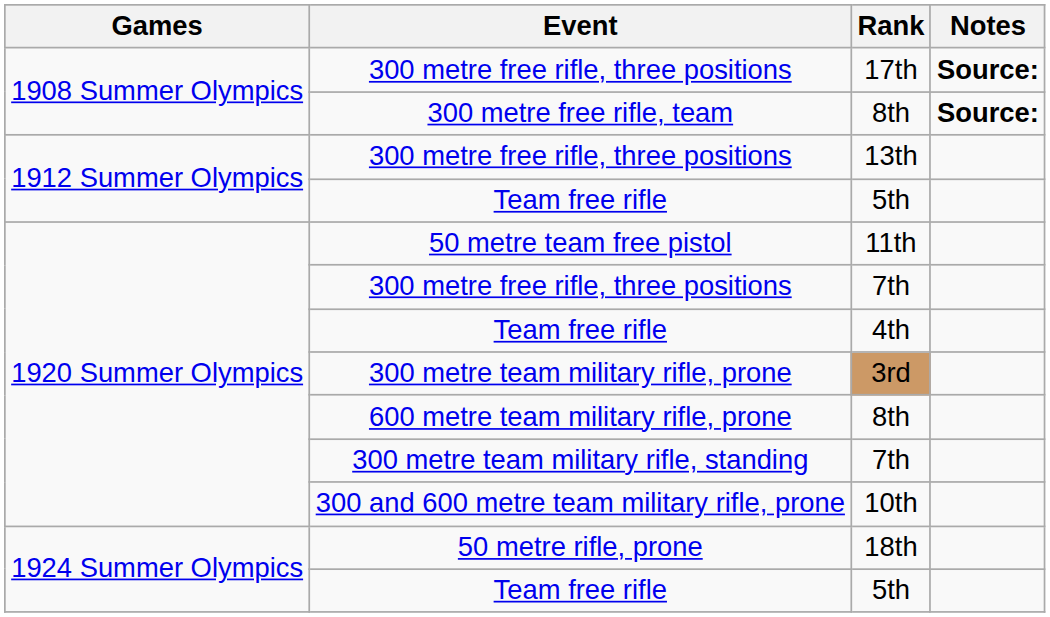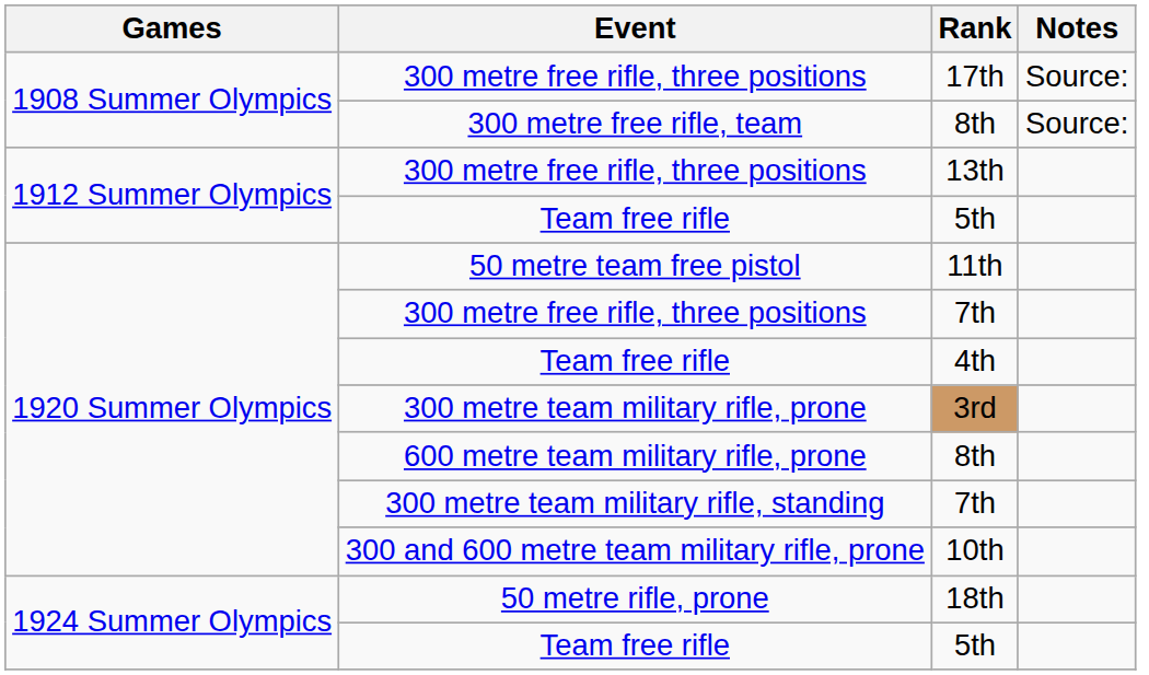17th | Notes: bold -> normal
300 metre free rifle, team / 8th | Notes: bold -> normal
